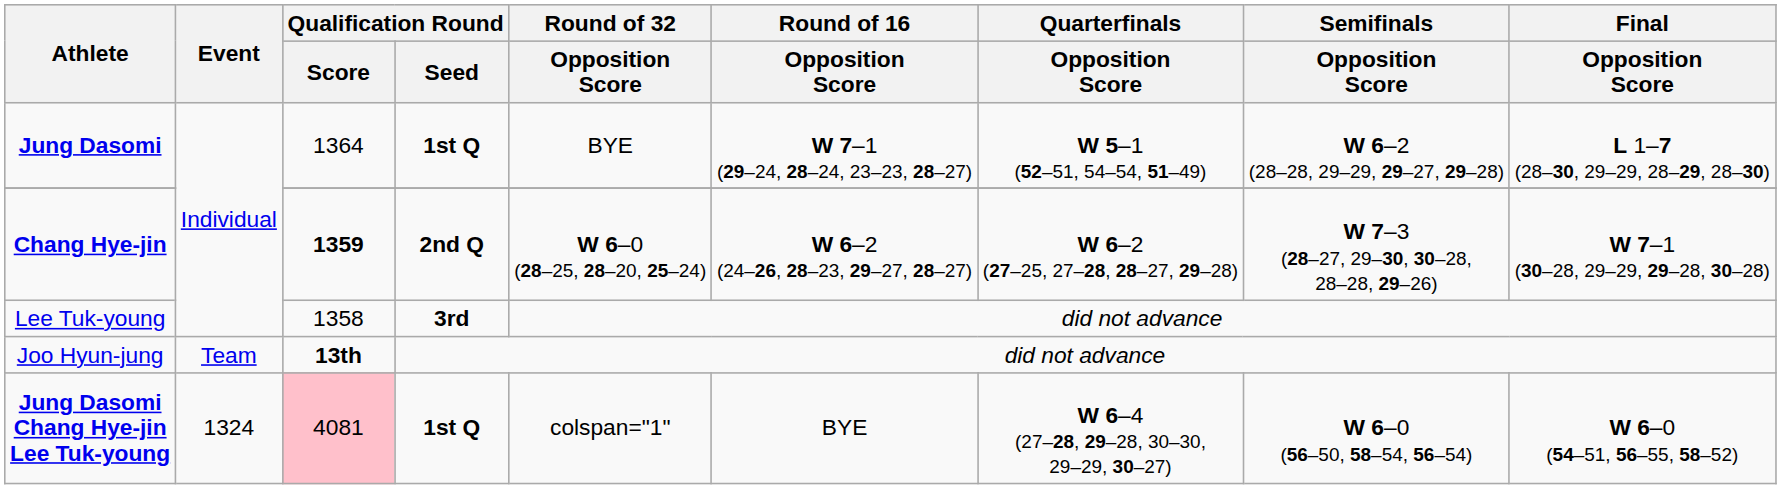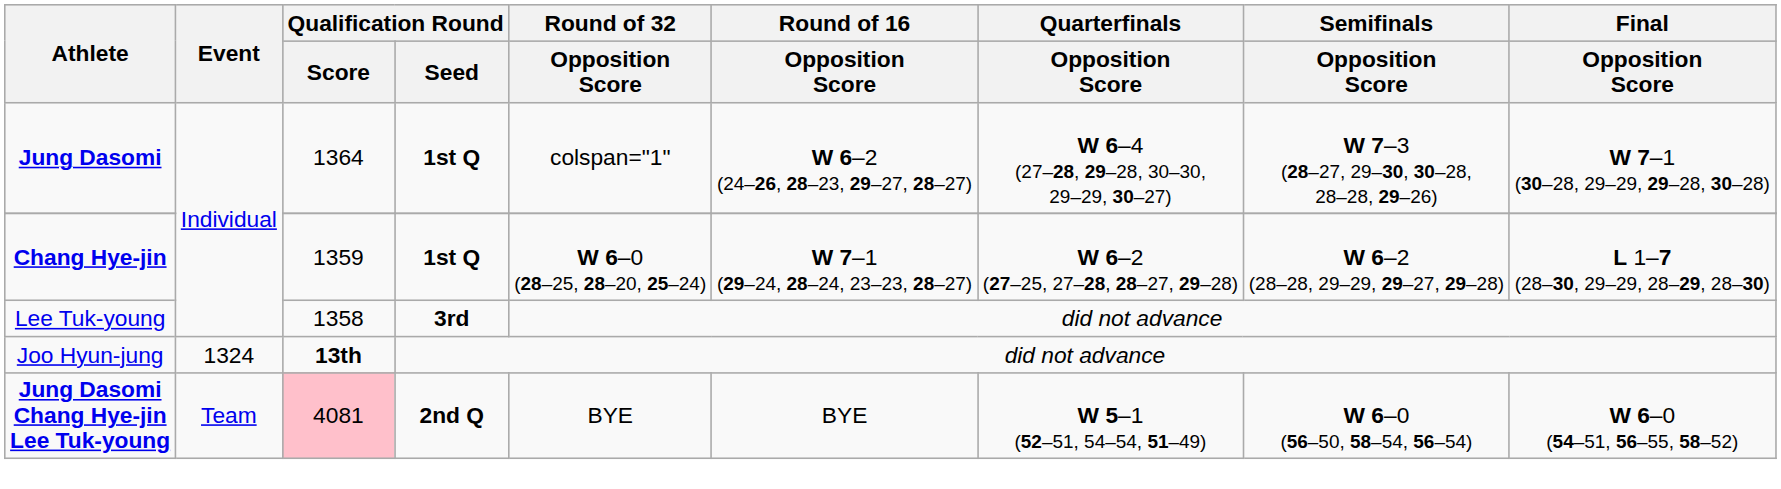Jung Dasomi | Round of 32 / Opposition Score: BYE -> colspan="1"
Jung Dasomi | Round of 16 / Opposition Score: W 7–1 (29–24, 28–24, 23–23, 28–27) -> W 6–2 (24–26, 28–23, 29–27, 28–27)
Jung Dasomi | Quarterfinals / Opposition Score: W 5–1 (52–51, 54–54, 51–49) -> W 6–4 (27–28, 29–28, 30–30, 29–29, 30–27)
Jung Dasomi | Semifinals / Opposition Score: W 6–2 (28–28, 29–29, 29–27, 29–28) -> W 7–3 (28–27, 29–30, 30–28, 28–28, 29–26)
Jung Dasomi | Final / Opposition Score: L 1–7 (28–30, 29–29, 28–29, 28–30) -> W 7–1 (30–28, 29–29, 29–28, 30–28)
Chang Hye-jin | Qualification Round / Score: bold -> normal
Chang Hye-jin | Qualification Round / Seed: 2nd Q -> 1st Q
Chang Hye-jin | Round of 16 / Opposition Score: W 6–2 (24–26, 28–23, 29–27, 28–27) -> W 7–1 (29–24, 28–24, 23–23, 28–27)
Chang Hye-jin | Semifinals / Opposition Score: W 7–3 (28–27, 29–30, 30–28, 28–28, 29–26) -> W 6–2 (28–28, 29–29, 29–27, 29–28)
Chang Hye-jin | Final / Opposition Score: W 7–1 (30–28, 29–29, 29–28, 30–28) -> L 1–7 (28–30, 29–29, 28–29, 28–30)
Joo Hyun-jung | Event: Team -> 1324
Jung Dasomi Chang Hye-jin Lee Tuk-young | Event: 1324 -> Team
Jung Dasomi Chang Hye-jin Lee Tuk-young | Qualification Round / Seed: 1st Q -> 2nd Q
Jung Dasomi Chang Hye-jin Lee Tuk-young | Round of 32 / Opposition Score: colspan="1" -> BYE
Jung Dasomi Chang Hye-jin Lee Tuk-young | Quarterfinals / Opposition Score: W 6–4 (27–28, 29–28, 30–30, 29–29, 30–27) -> W 5–1 (52–51, 54–54, 51–49)
